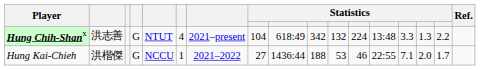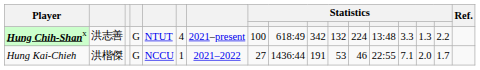Hung Chih-Shanx | column 8: 104 -> 100
Hung Kai-Chieh | column 10: 188 -> 191
